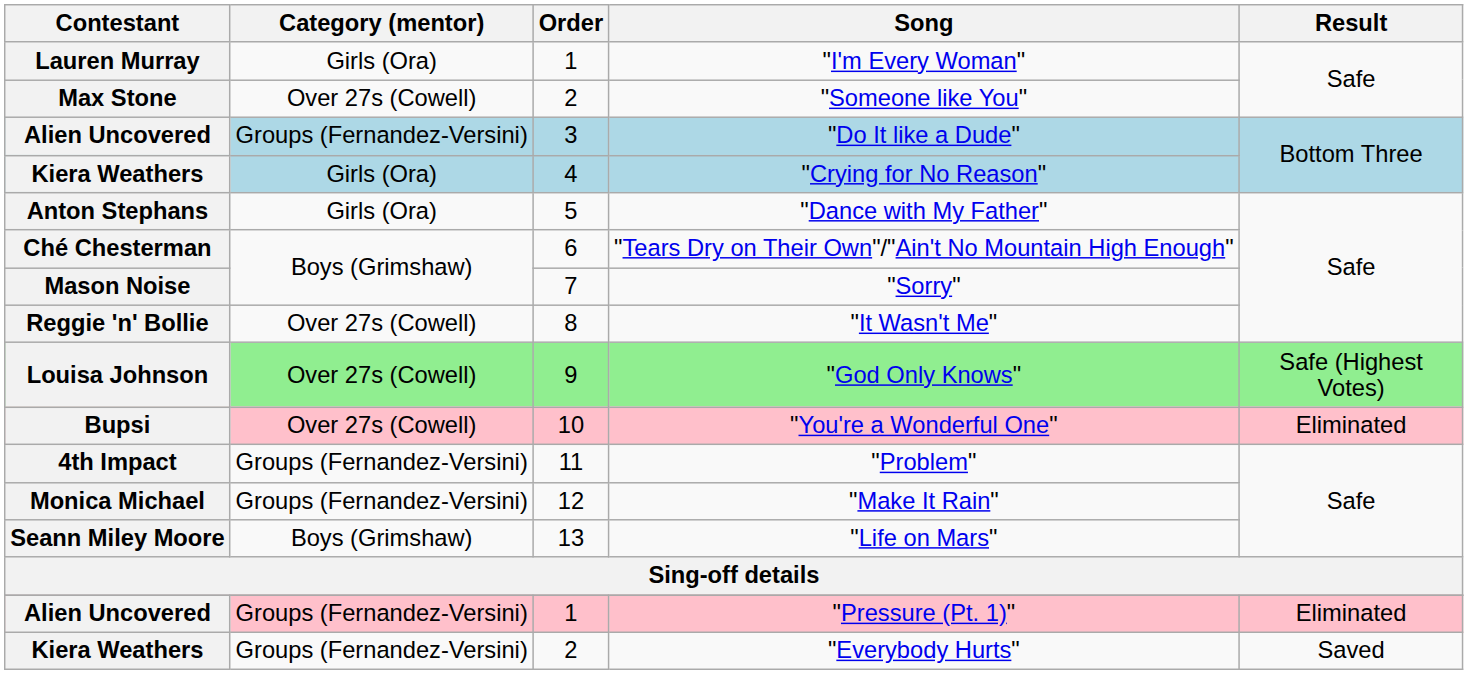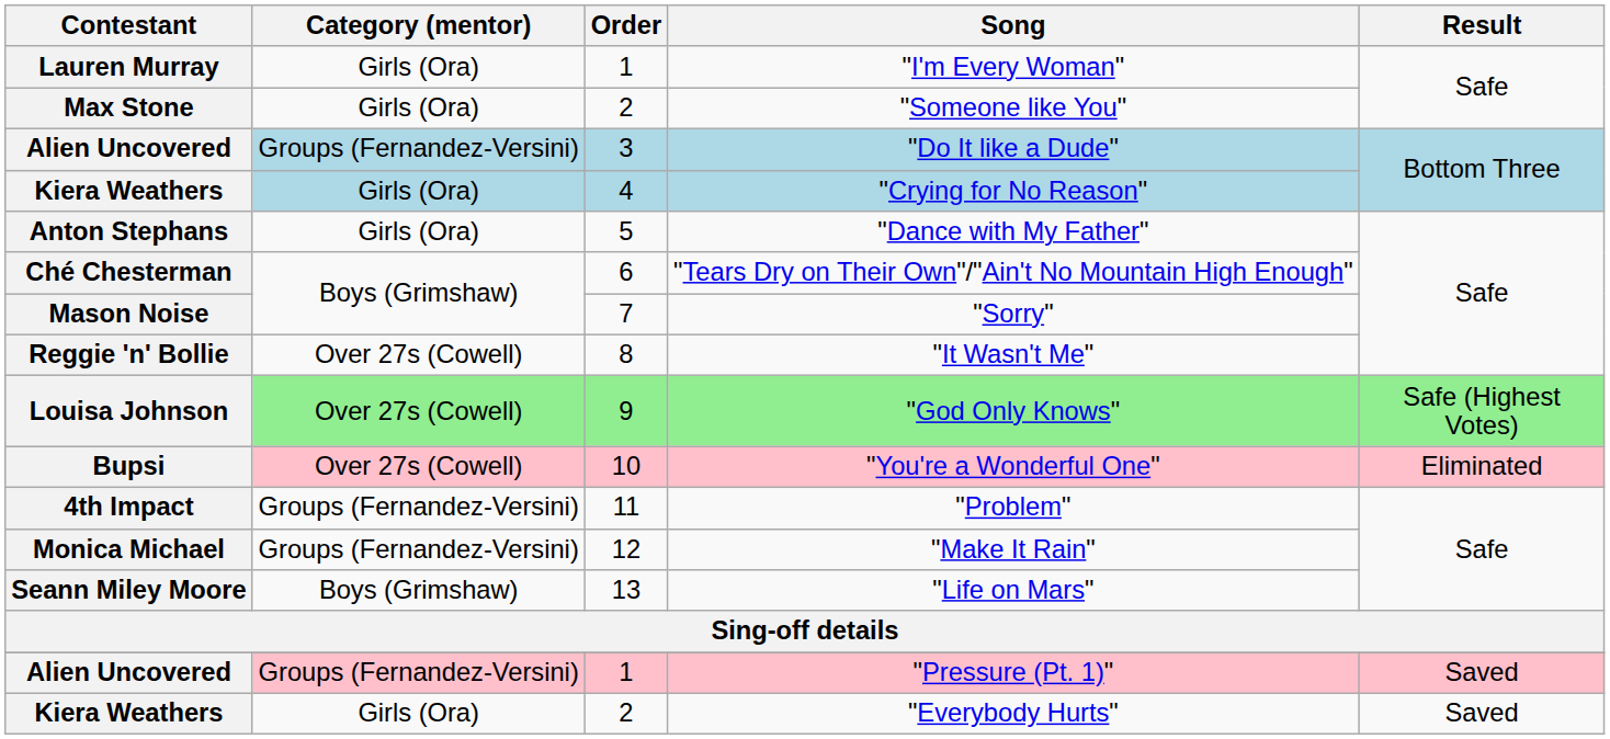"Someone like You" | Category (mentor): Over 27s (Cowell) -> Girls (Ora)
"Pressure (Pt. 1)" | Result: Eliminated -> Saved
"Everybody Hurts" | Category (mentor): Groups (Fernandez-Versini) -> Girls (Ora)
